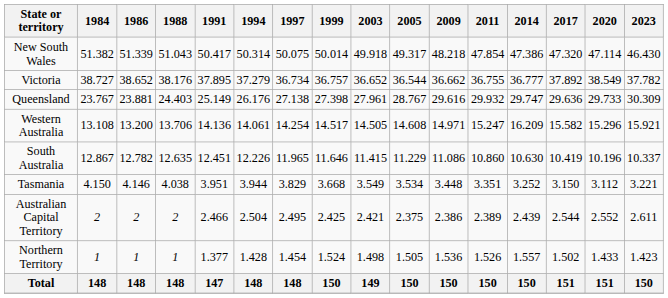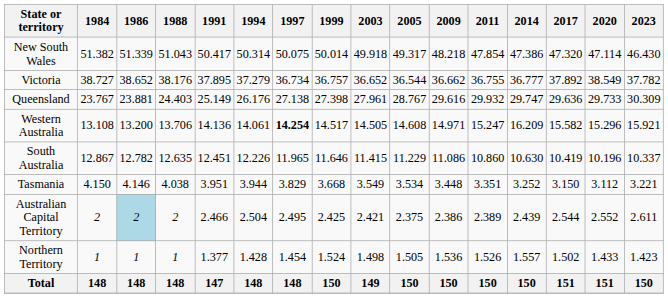Western Australia | 1997: normal -> bold
Australian Capital Territory | 1986: no background -> lightblue background
